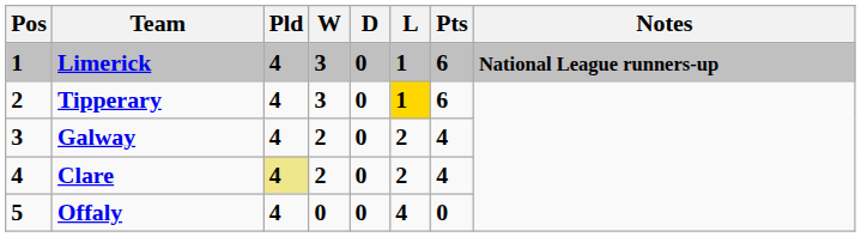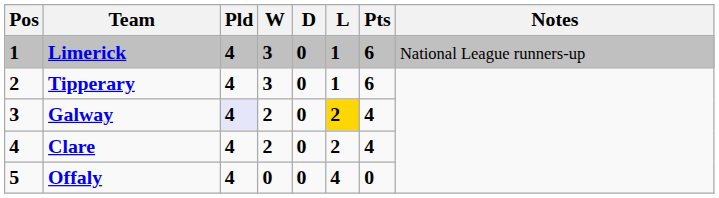Limerick | Notes: bold -> normal
Tipperary | L: gold background -> no background
Galway | Pld: no background -> lavender background
Galway | L: no background -> gold background
Clare | Pld: khaki background -> no background
